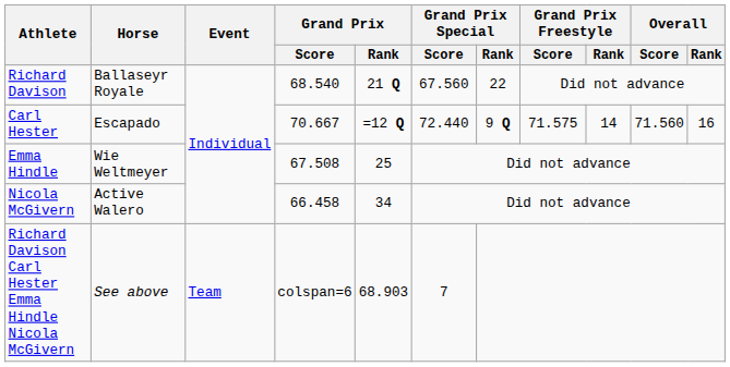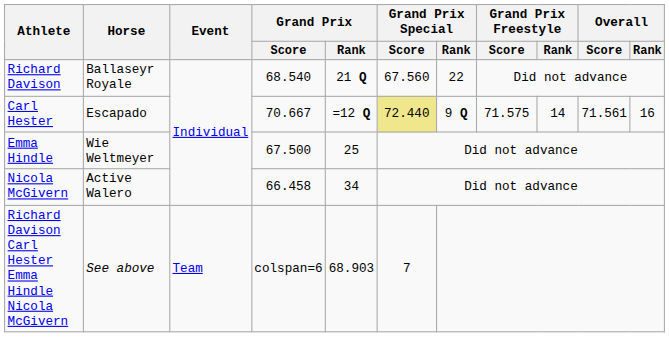Carl Hester | Grand Prix Special / Score: no background -> khaki background
Carl Hester | Overall / Score: 71.560 -> 71.561
Emma Hindle | Grand Prix / Score: 67.508 -> 67.500
